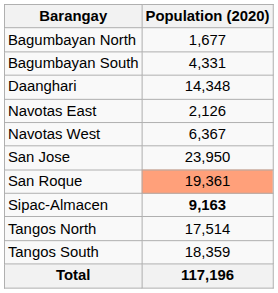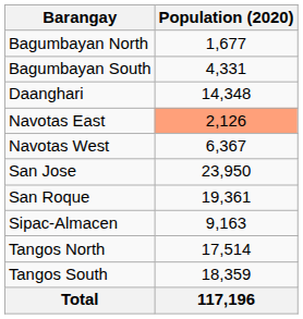Navotas East | Population (2020): no background -> lightsalmon background
San Roque | Population (2020): lightsalmon background -> no background
Sipac-Almacen | Population (2020): bold -> normal
